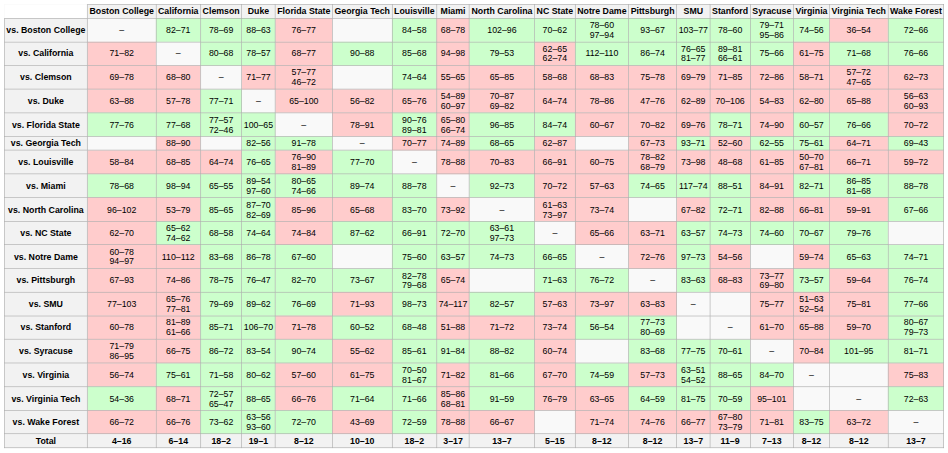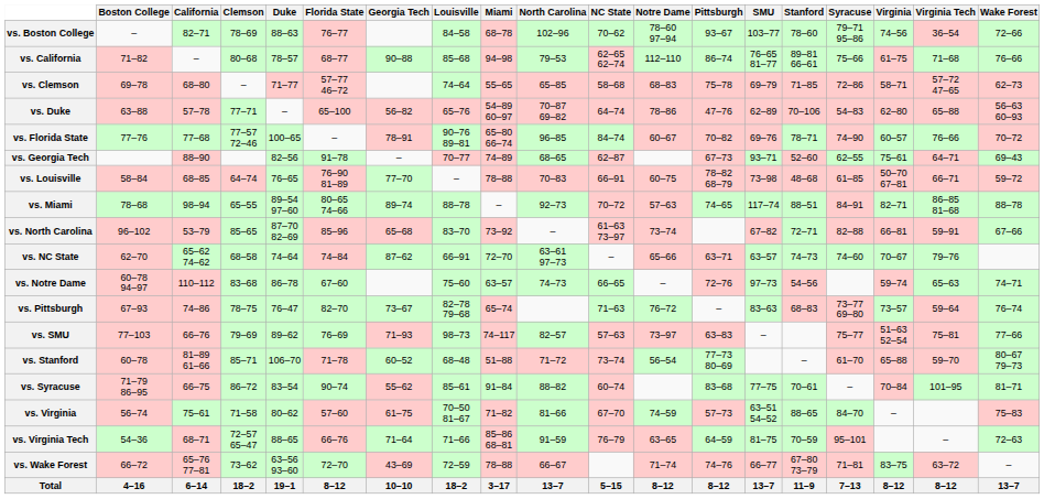vs. SMU | California: 65–76 77–81 -> 66–76
vs. Wake Forest | California: 66–76 -> 65–76 77–81
